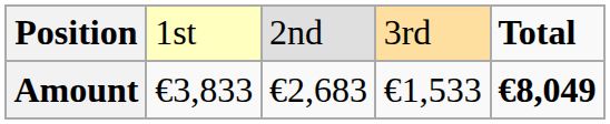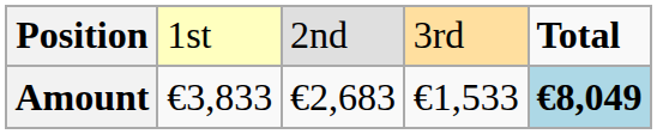Amount | column 5: no background -> lightblue background
